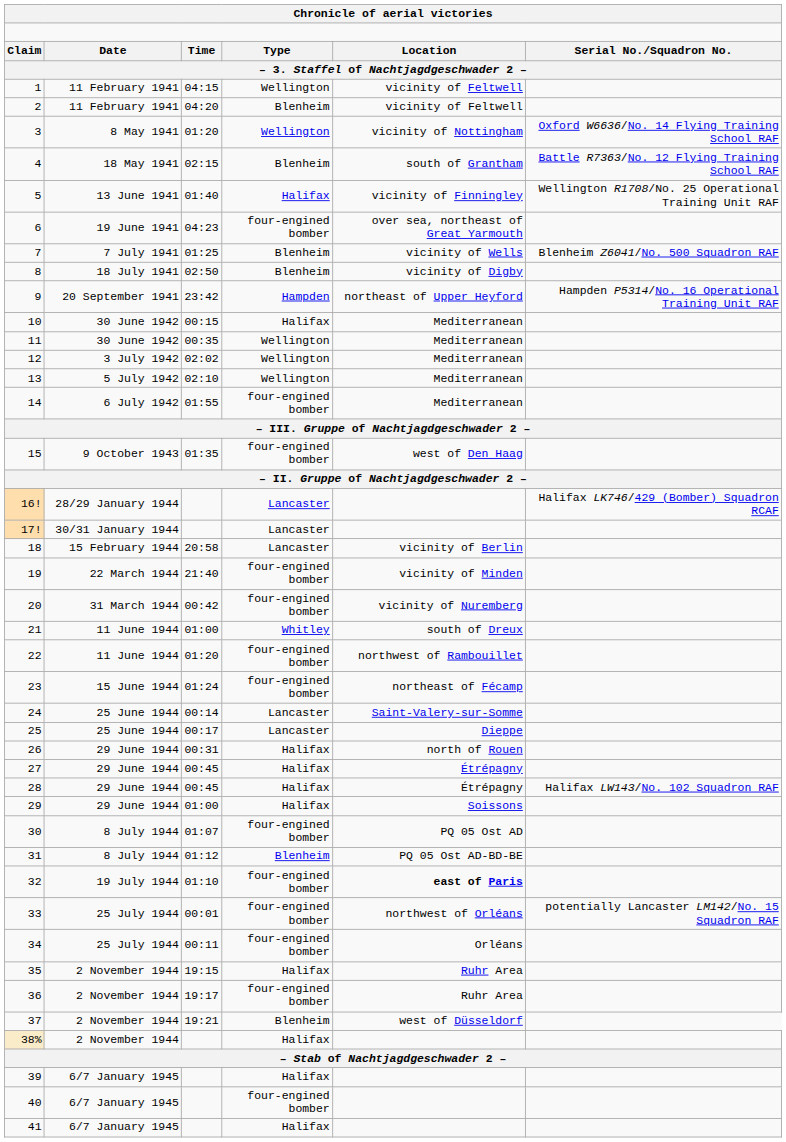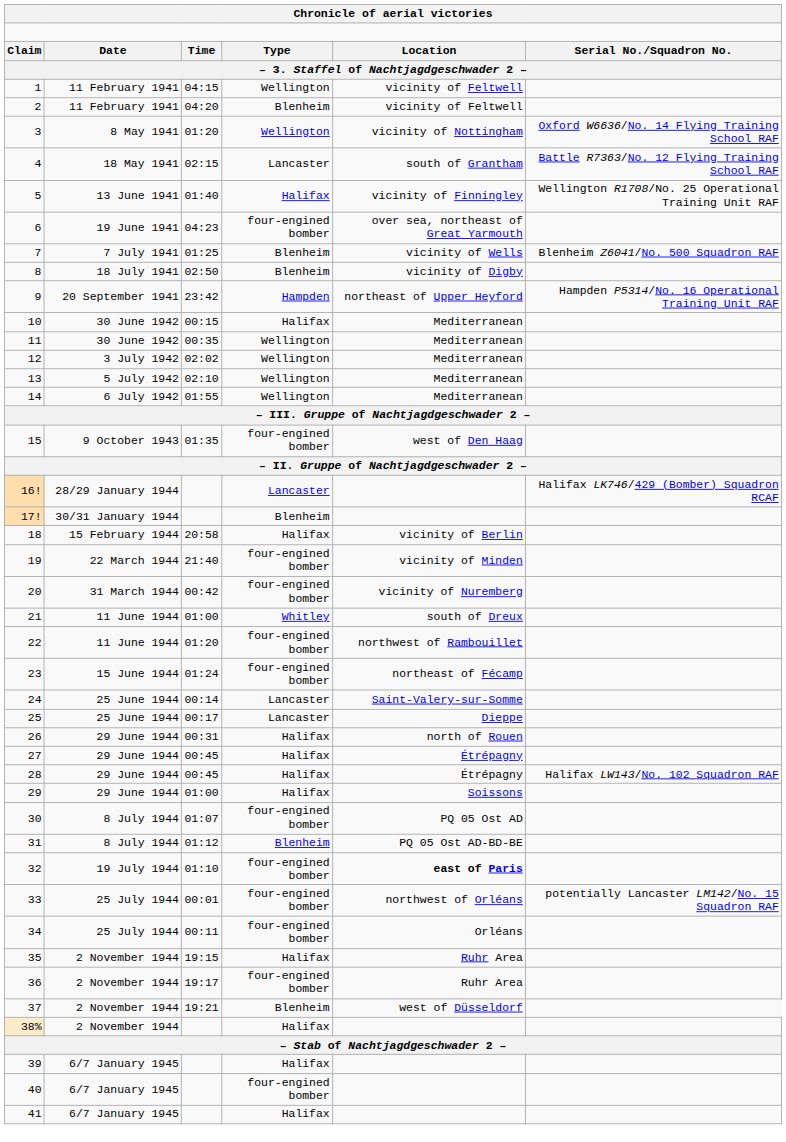4 | column 4: Blenheim -> Lancaster
14 | column 4: four-engined bomber -> Wellington
17! | column 4: Lancaster -> Blenheim
18 | column 4: Lancaster -> Halifax
